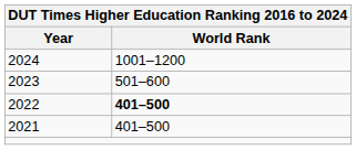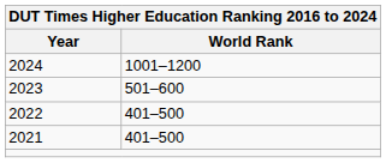2022 | World Rank: bold -> normal
